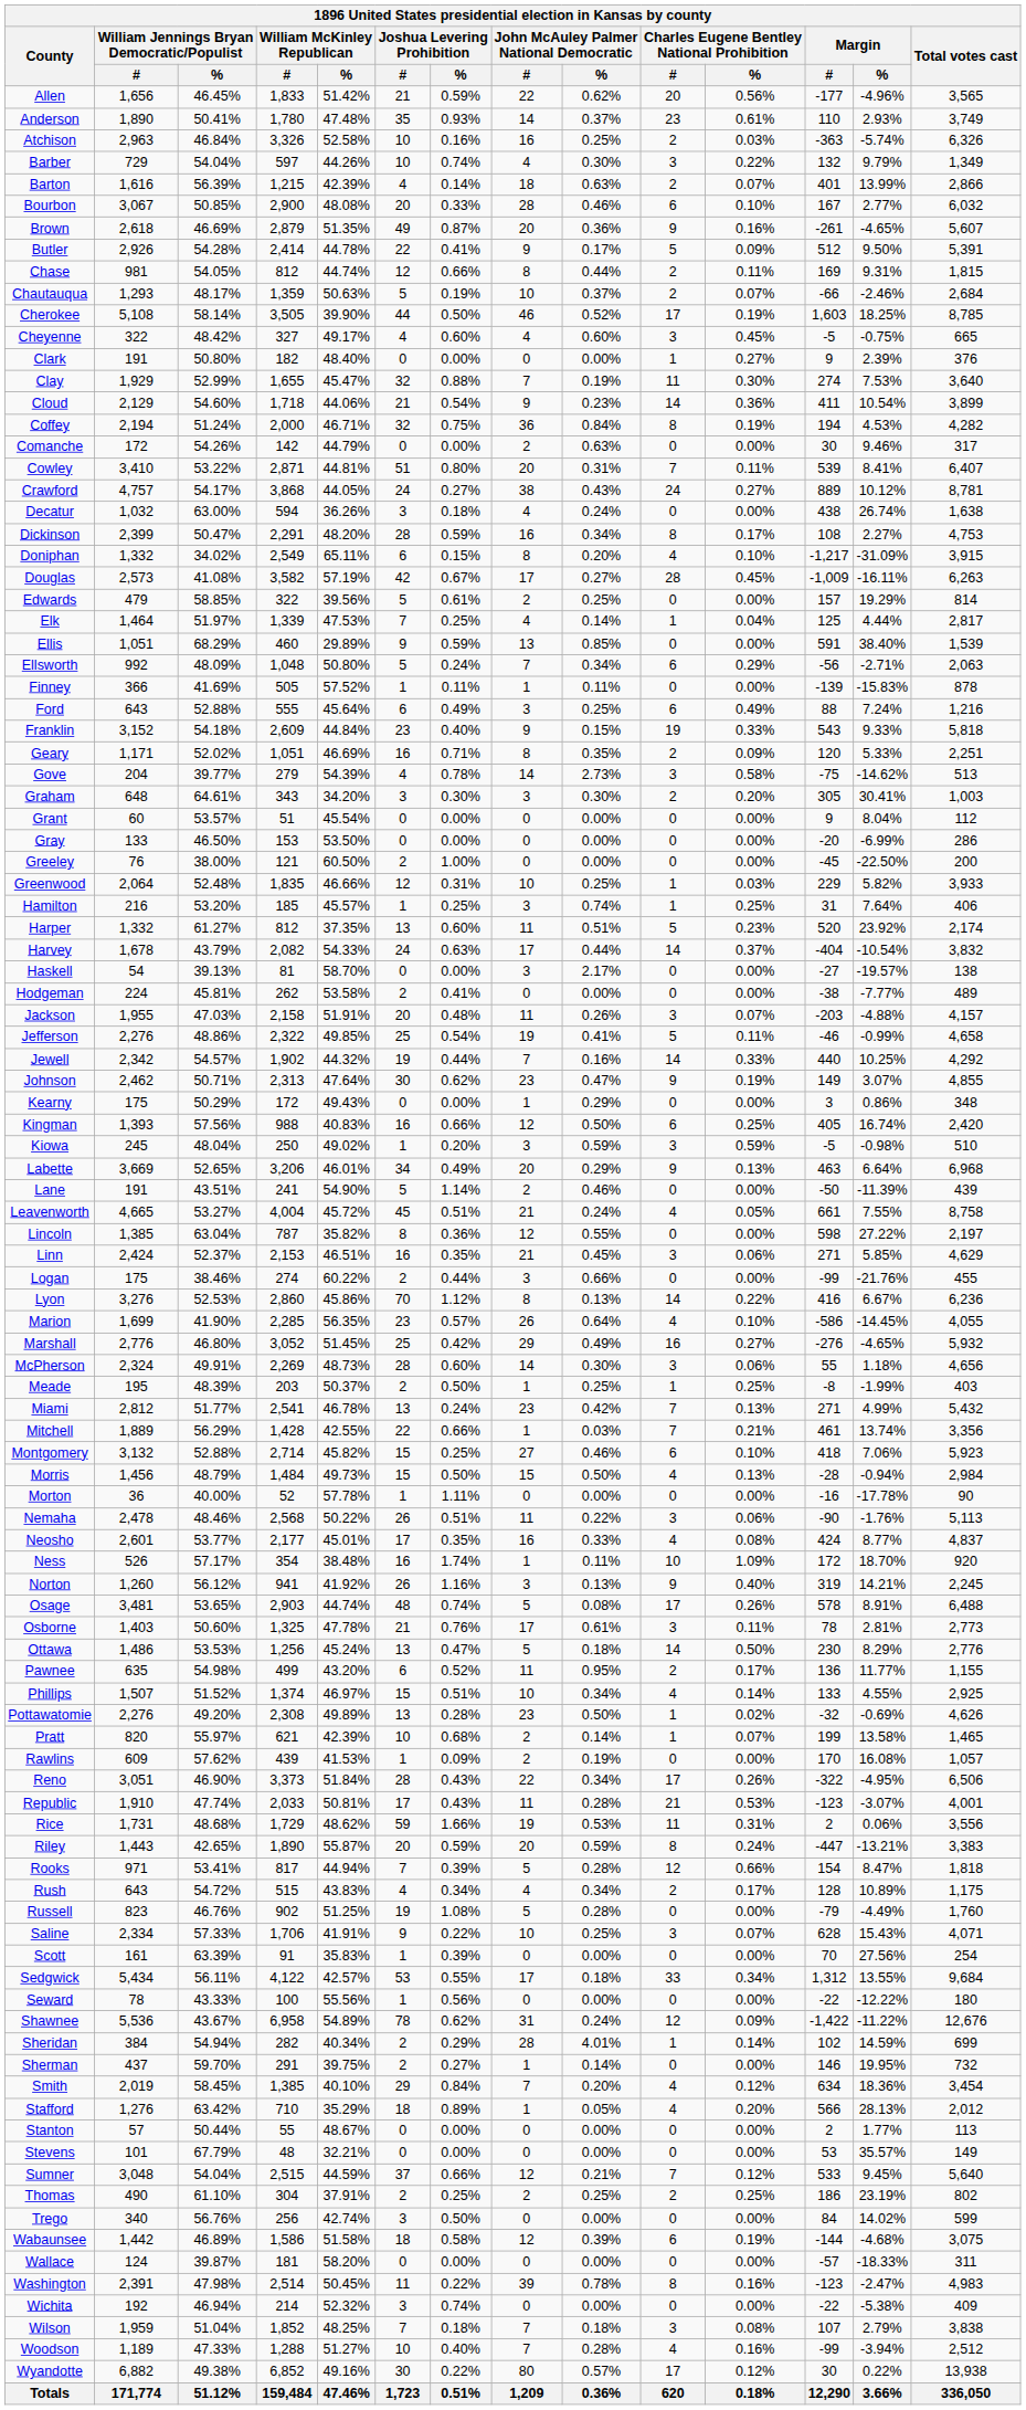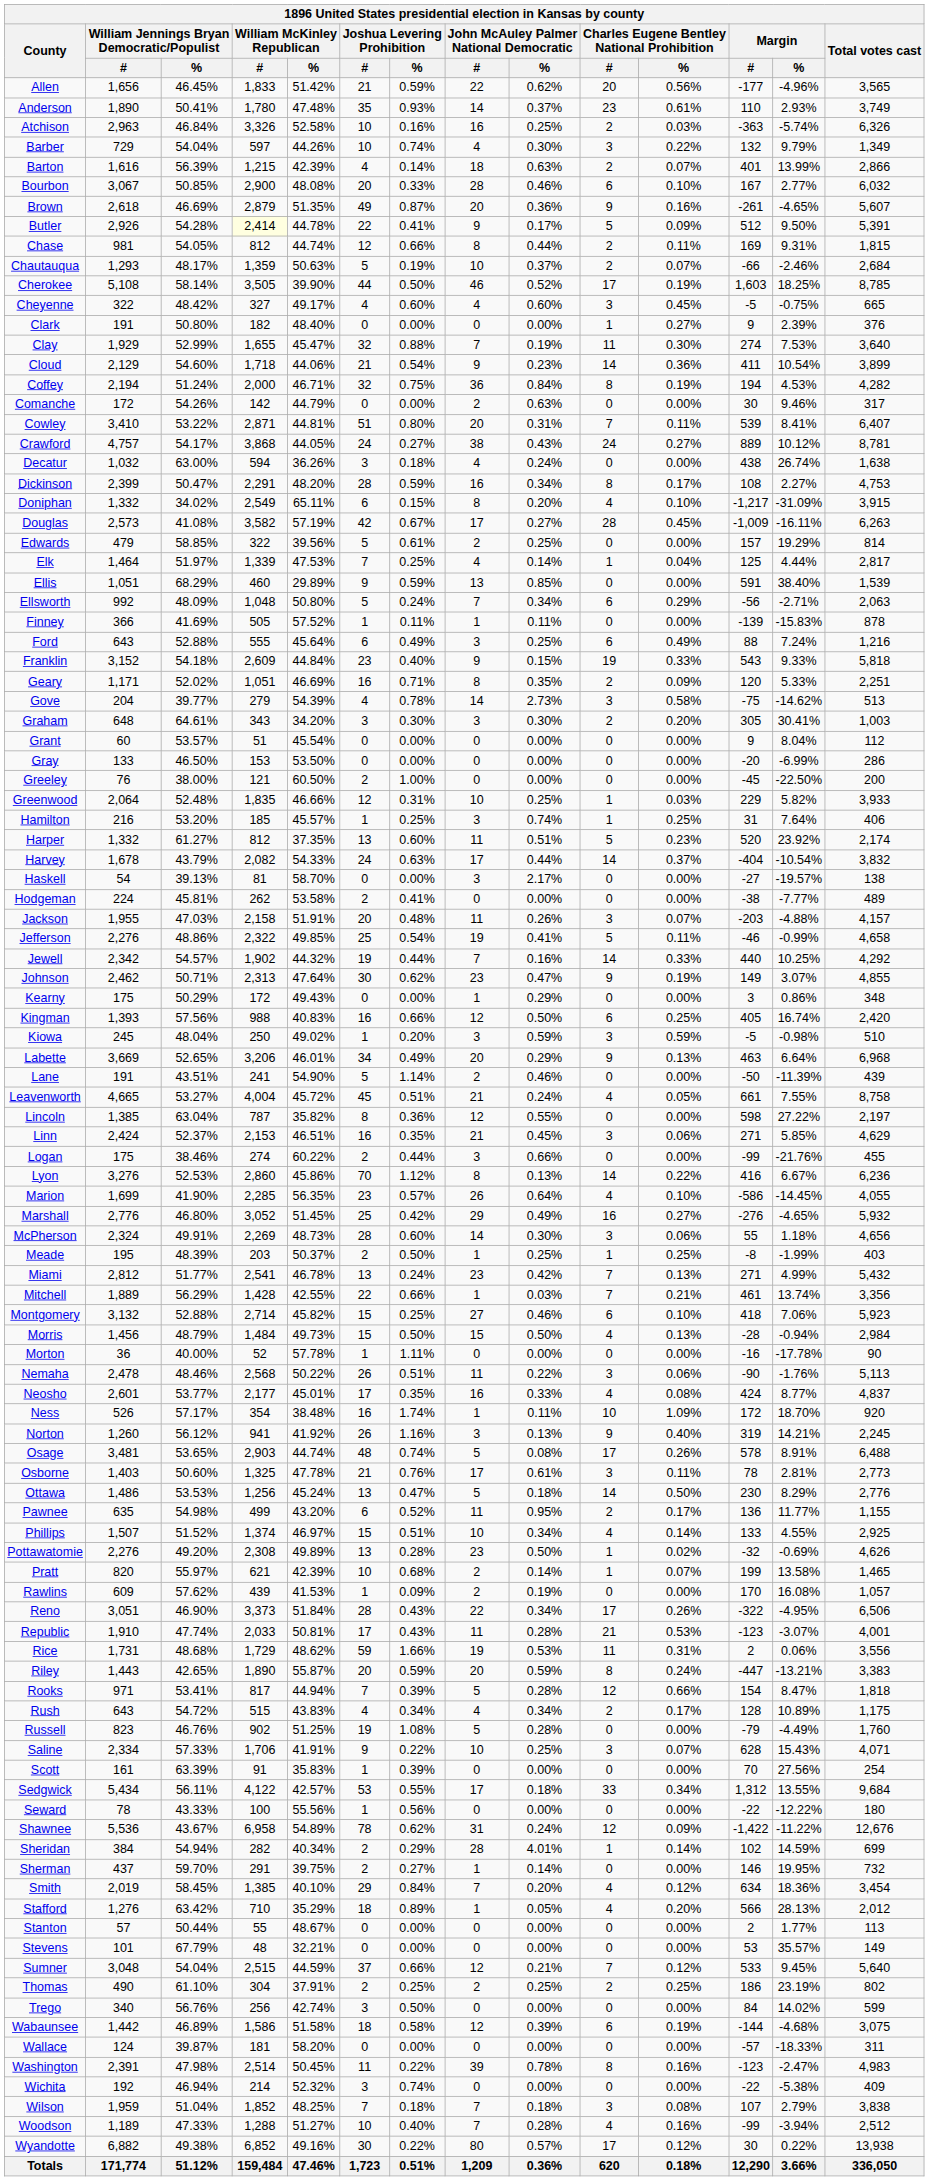Butler | William McKinley Republican / #: no background -> lightyellow background
